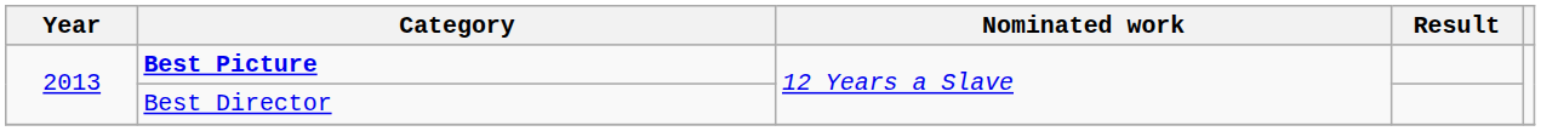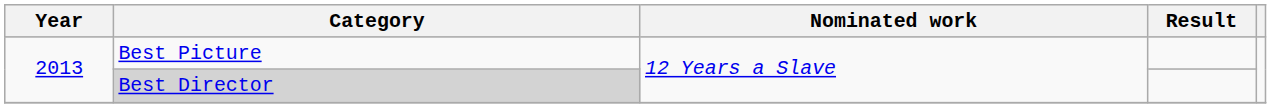Best Picture | Category: bold -> normal
Best Director | Category: no background -> lightgrey background
